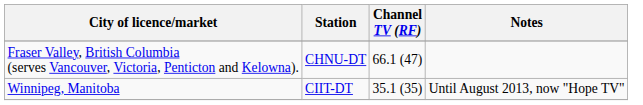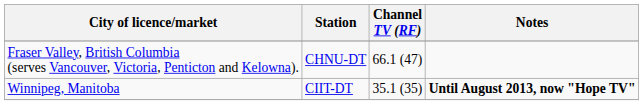Winnipeg, Manitoba | Notes: normal -> bold
